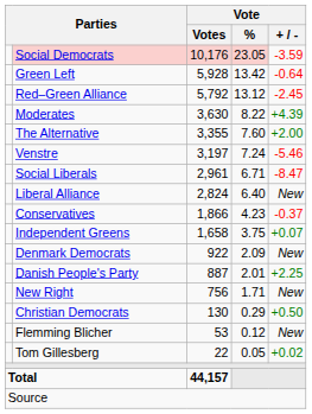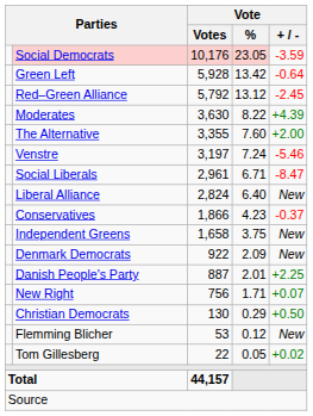Independent Greens | Vote / + / -: +0.07 -> New
New Right | Vote / + / -: New -> +0.07
